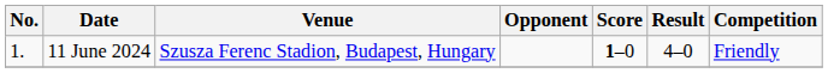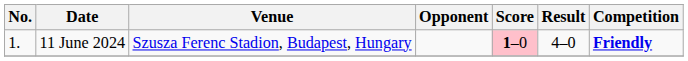11 June 2024 | Score: no background -> pink background
11 June 2024 | Competition: normal -> bold
